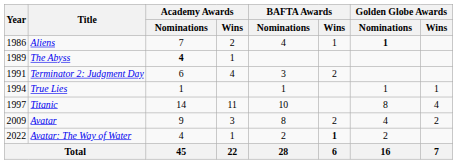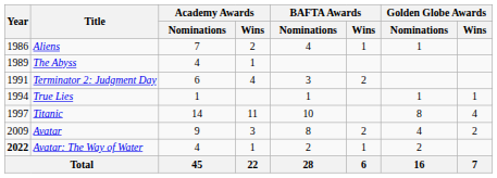Aliens | Golden Globe Awards / Nominations: bold -> normal
The Abyss | Academy Awards / Nominations: bold -> normal
Avatar: The Way of Water | Year: normal -> bold
Avatar: The Way of Water | BAFTA Awards / Wins: bold -> normal
